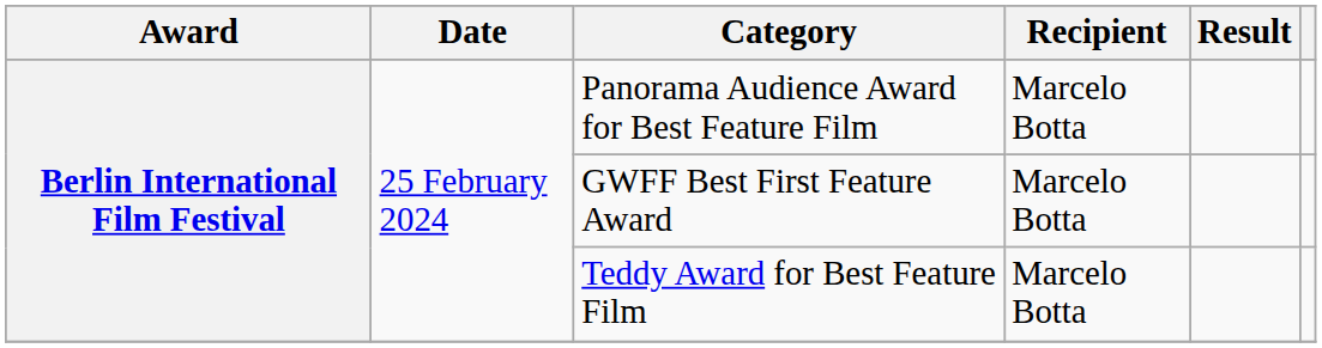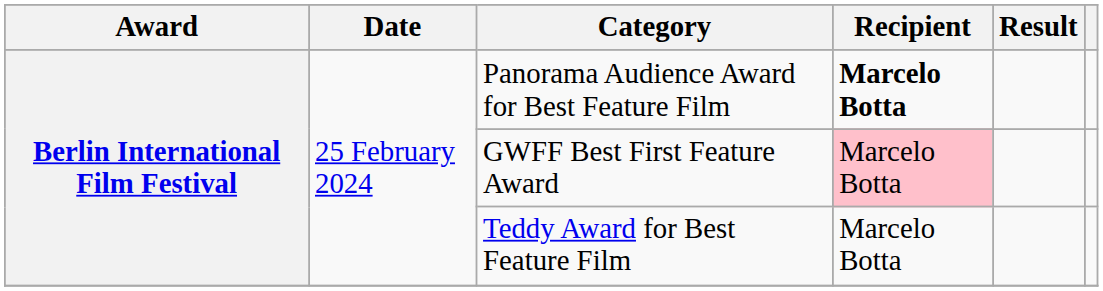Panorama Audience Award for Best Feature Film | Recipient: normal -> bold
GWFF Best First Feature Award | Recipient: no background -> pink background
